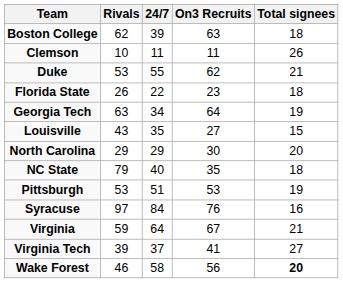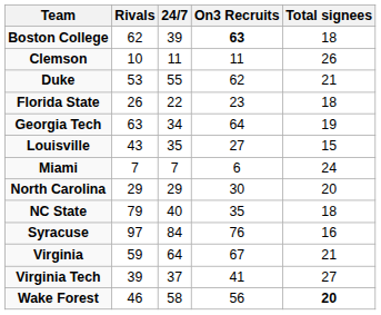Boston College | On3 Recruits: normal -> bold
+ row: Miami | 7 | 7 | 6 | 24
- row: Pittsburgh | 53 | 51 | 53 | 19
